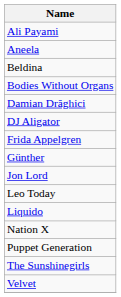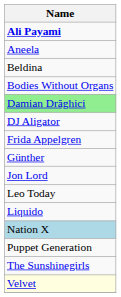row 2 | column 1: normal -> bold
row 6 | column 1: no background -> lightgreen background
row 13 | column 1: no background -> lightblue background
row 16 | column 1: no background -> lightyellow background
